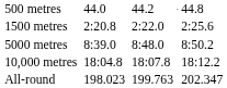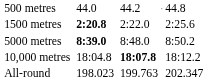1500 metres | column 2: normal -> bold
5000 metres | column 2: normal -> bold
10,000 metres | column 3: normal -> bold
